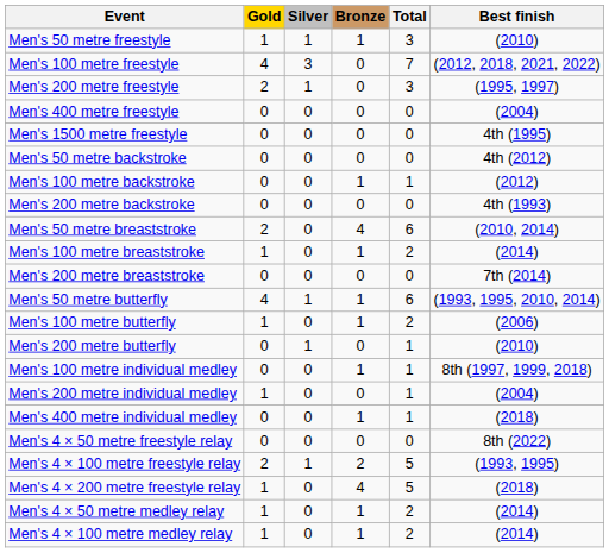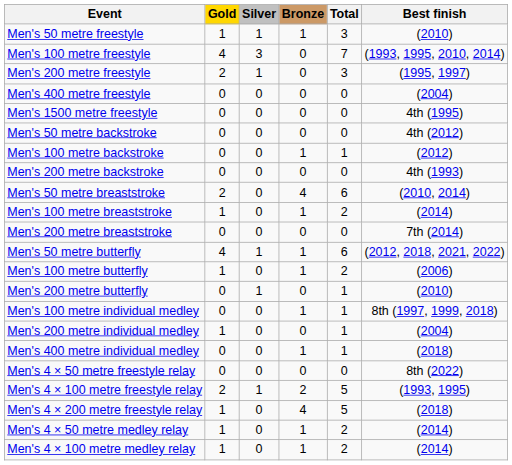Men's 100 metre freestyle | Best finish: (2012, 2018, 2021, 2022) -> (1993, 1995, 2010, 2014)
Men's 50 metre butterfly | Best finish: (1993, 1995, 2010, 2014) -> (2012, 2018, 2021, 2022)
